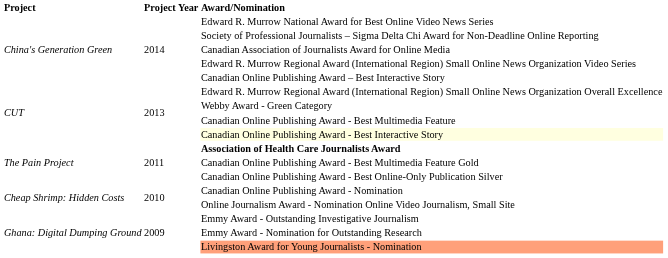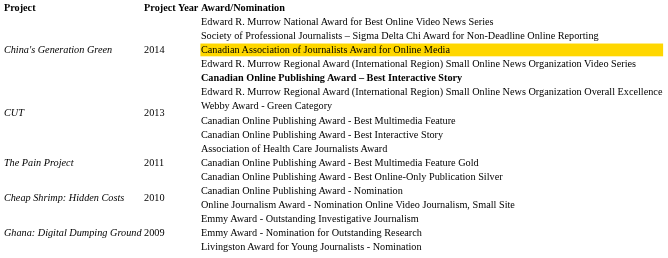Canadian Association of Journalists Award for Online Media | Award/Nomination: no background -> gold background
Canadian Online Publishing Award – Best Interactive Story | Award/Nomination: normal -> bold
Canadian Online Publishing Award - Best Interactive Story | Award/Nomination: lightyellow background -> no background
Association of Health Care Journalists Award | Award/Nomination: bold -> normal
Livingston Award for Young Journalists - Nomination | Award/Nomination: lightsalmon background -> no background
